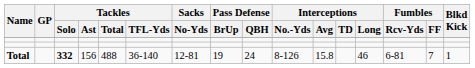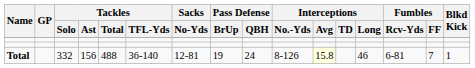row 5 | Tackles / Solo: bold -> normal
row 5 | Interceptions / Avg: no background -> lightyellow background
